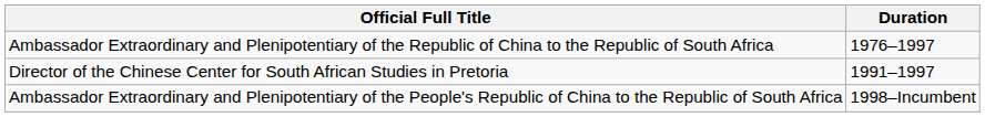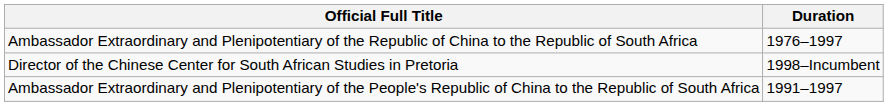row 3 | Duration: 1991–1997 -> 1998–Incumbent
row 4 | Duration: 1998–Incumbent -> 1991–1997
